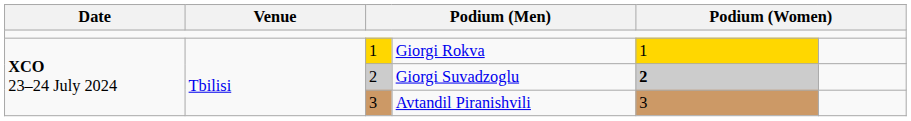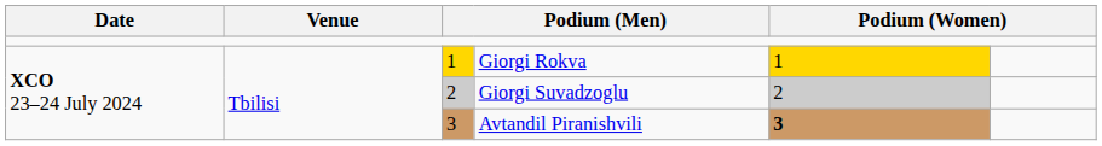Giorgi Suvadzoglu | column 5: bold -> normal
Avtandil Piranishvili | column 5: normal -> bold
